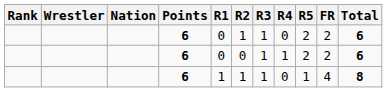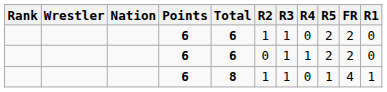columns swapped: R1 <-> Total
